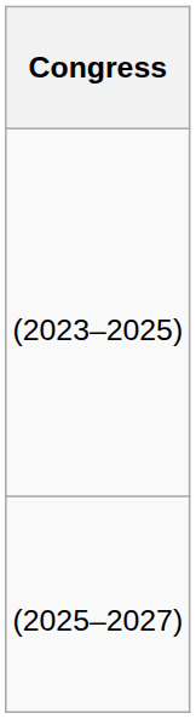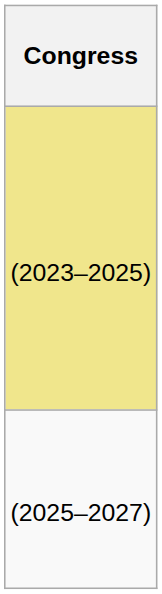row 2 | column 1: no background -> khaki background
